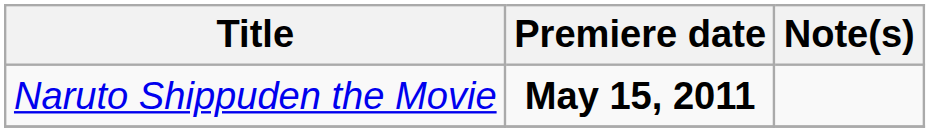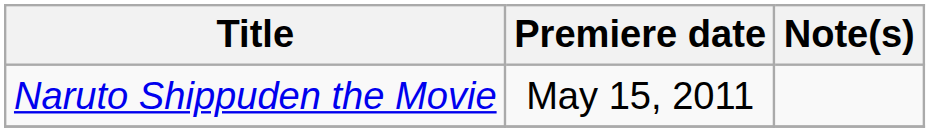Naruto Shippuden the Movie | Premiere date: bold -> normal
